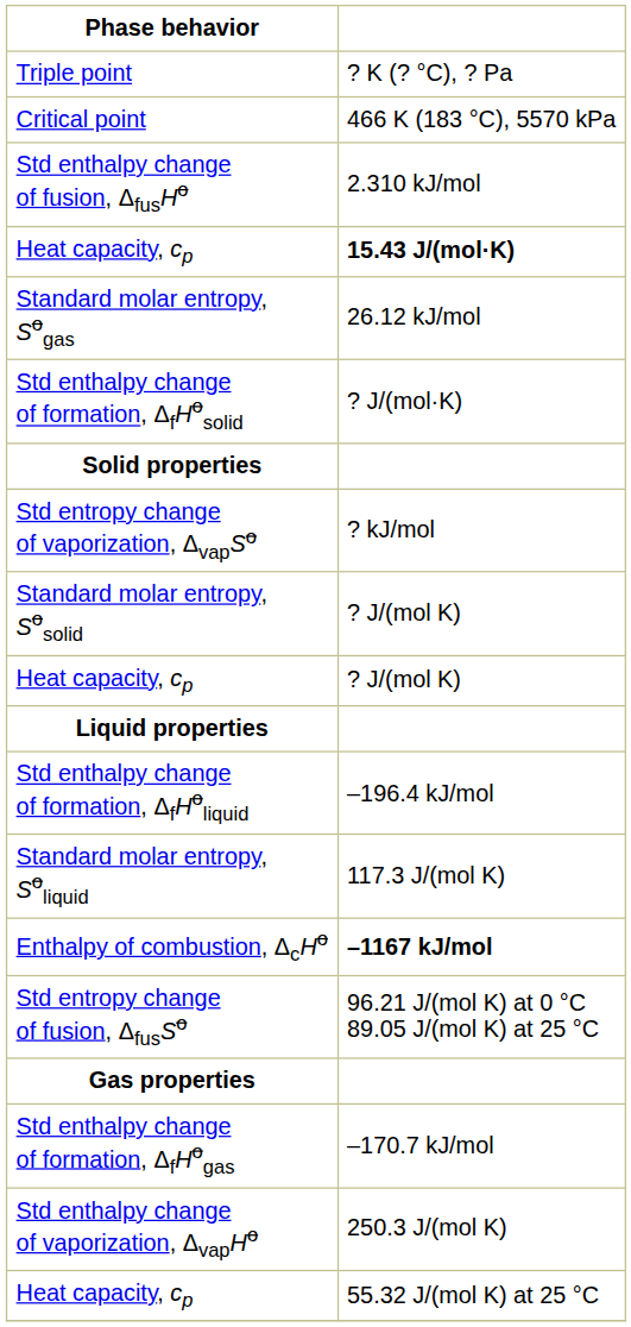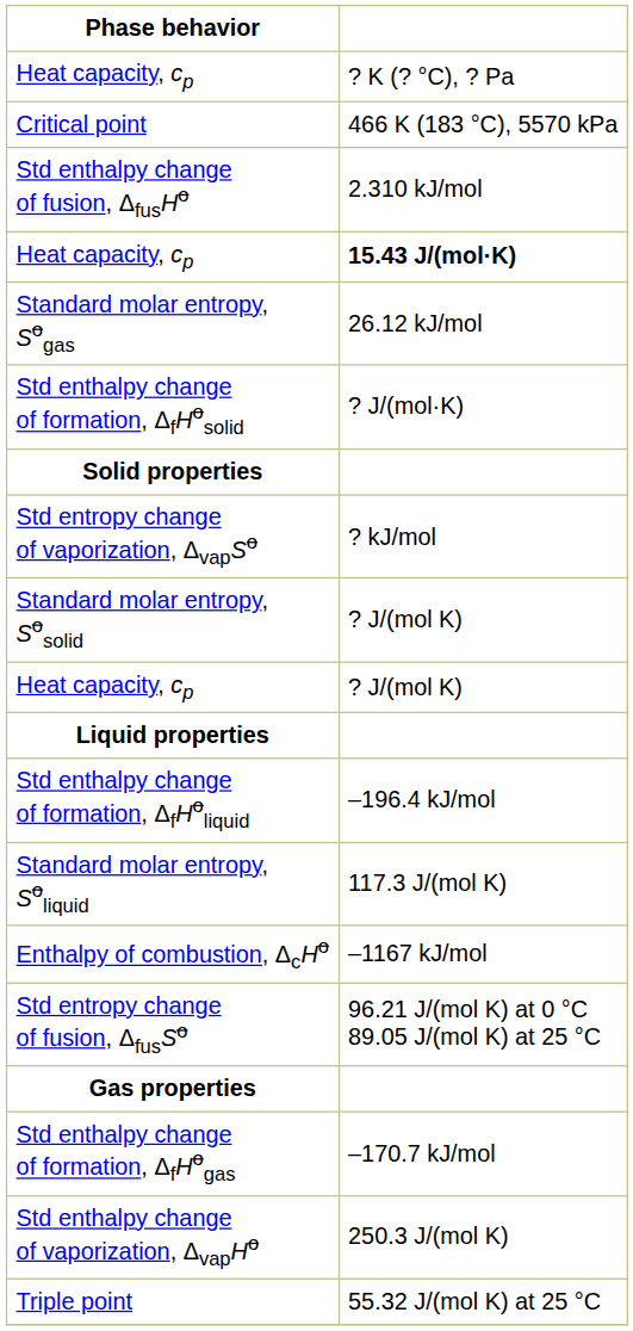row 2 | Phase behavior: Triple point -> Heat capacity, cp
row 15 | column 2: bold -> normal
row 20 | Phase behavior: Heat capacity, cp -> Triple point
